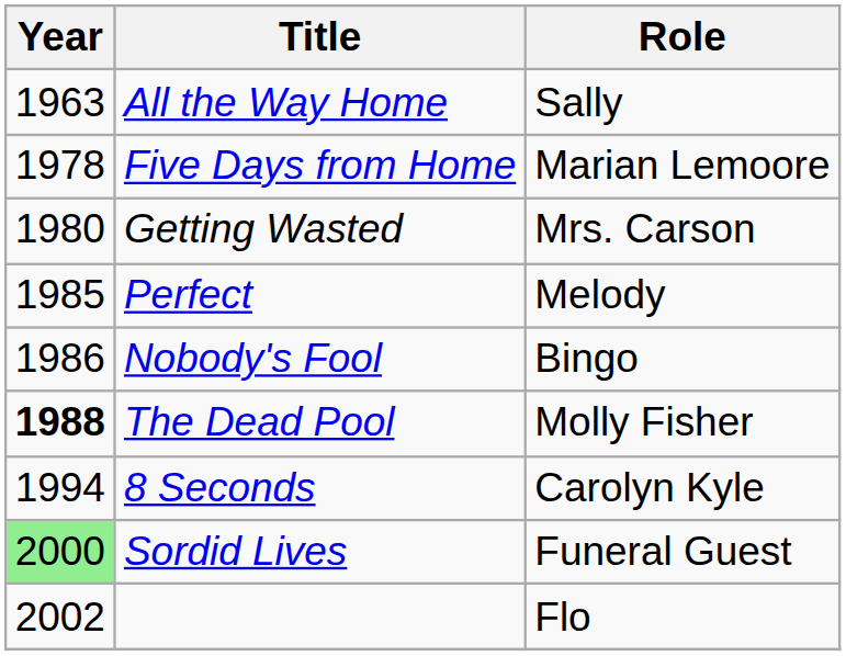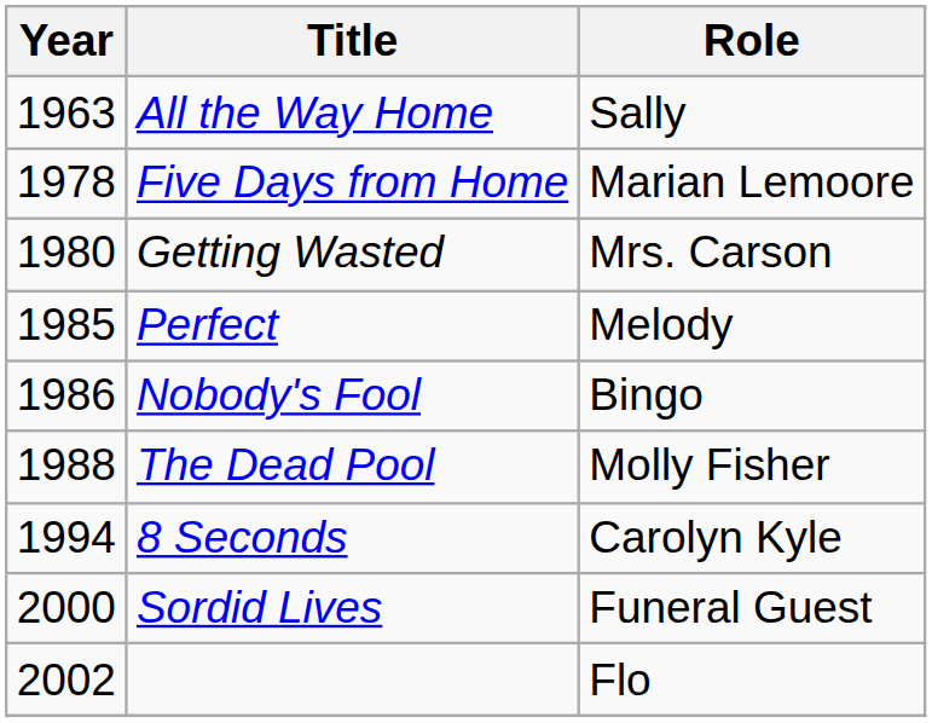The Dead Pool | Year: bold -> normal
Sordid Lives | Year: lightgreen background -> no background
